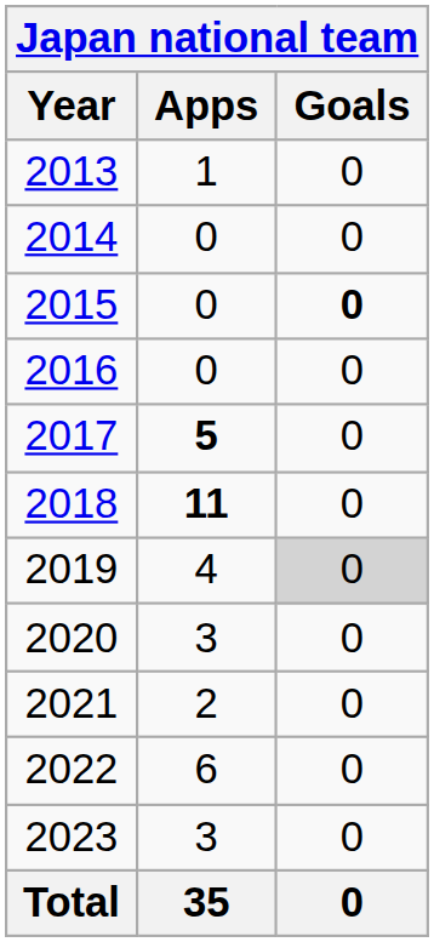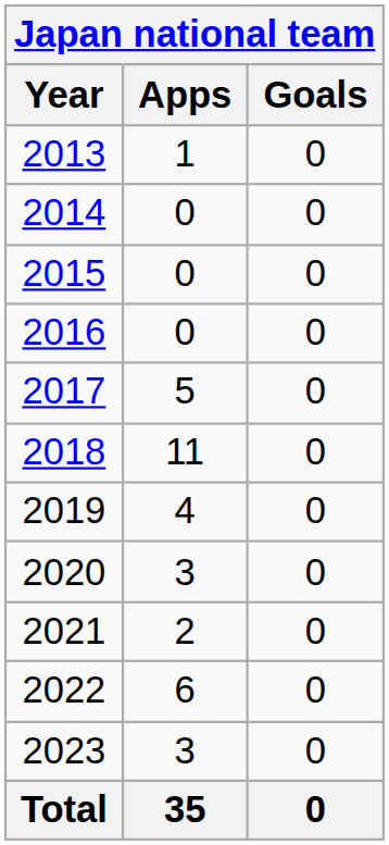2015 | Goals: bold -> normal
2017 | Apps: bold -> normal
2018 | Apps: bold -> normal
2019 | Goals: lightgrey background -> no background
